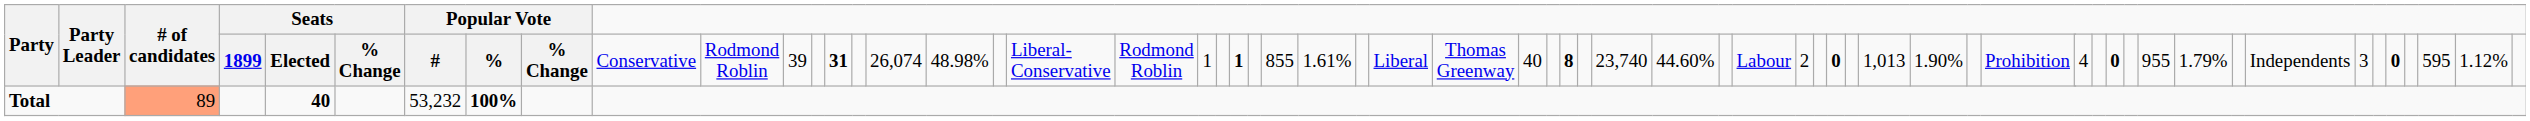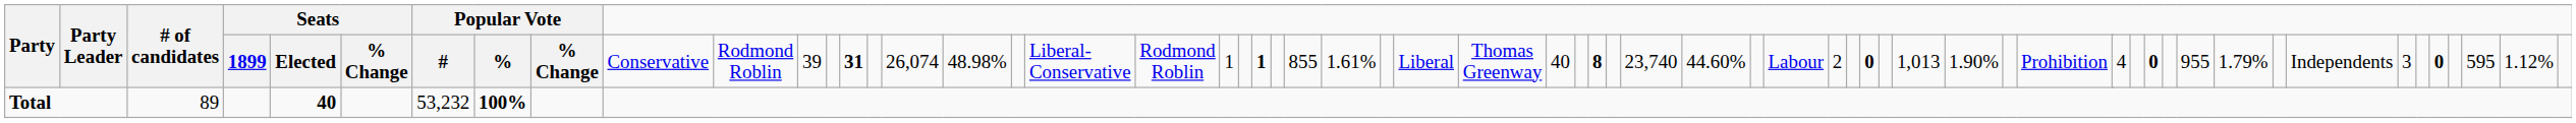row 3 | # of candidates: lightsalmon background -> no background
